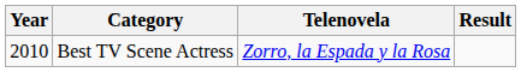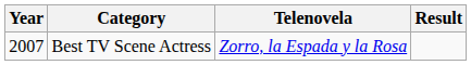Best TV Scene Actress | Year: 2010 -> 2007
